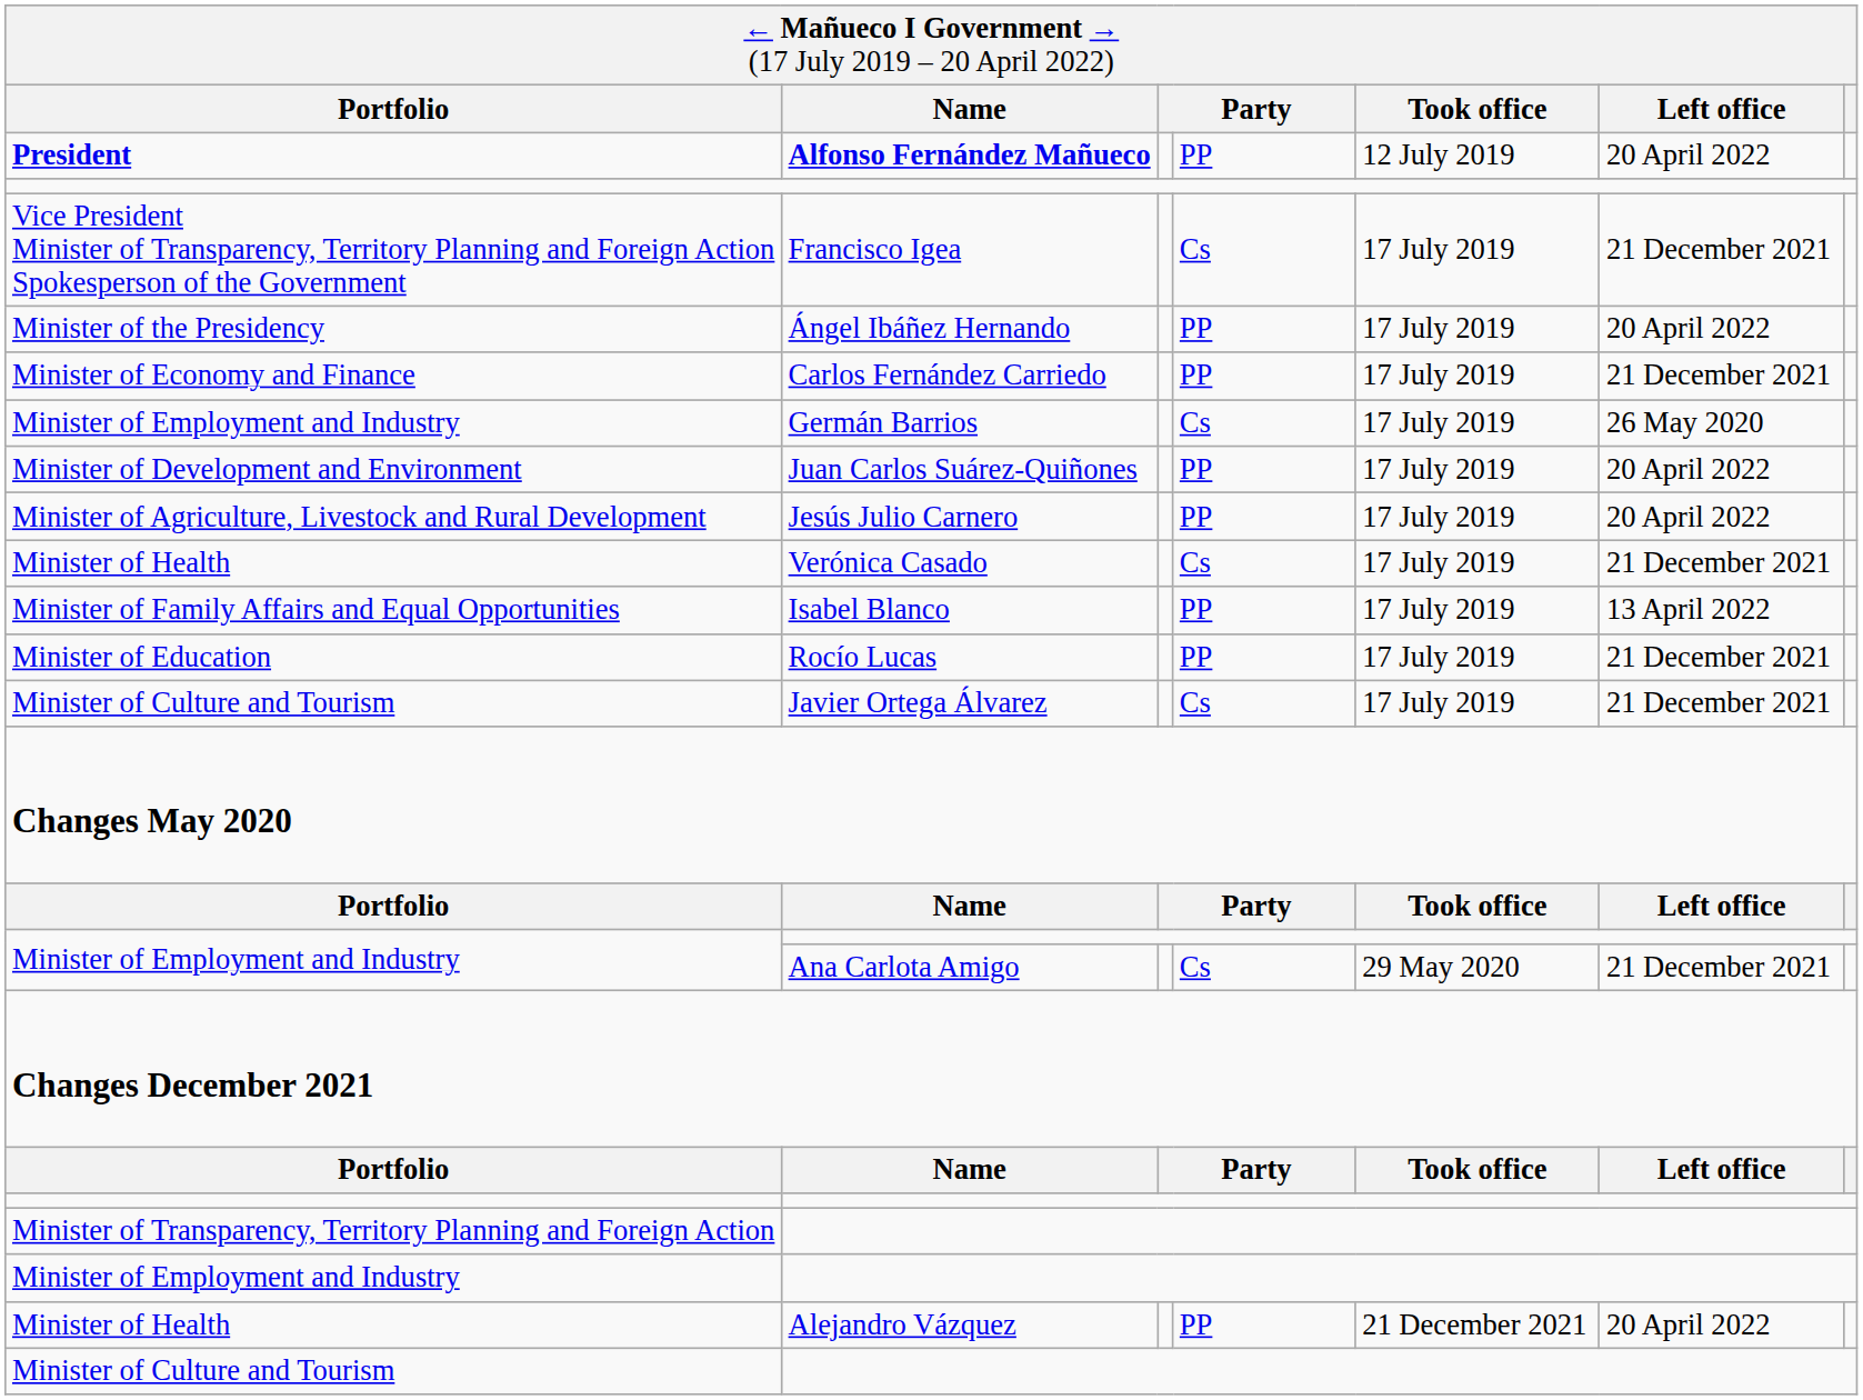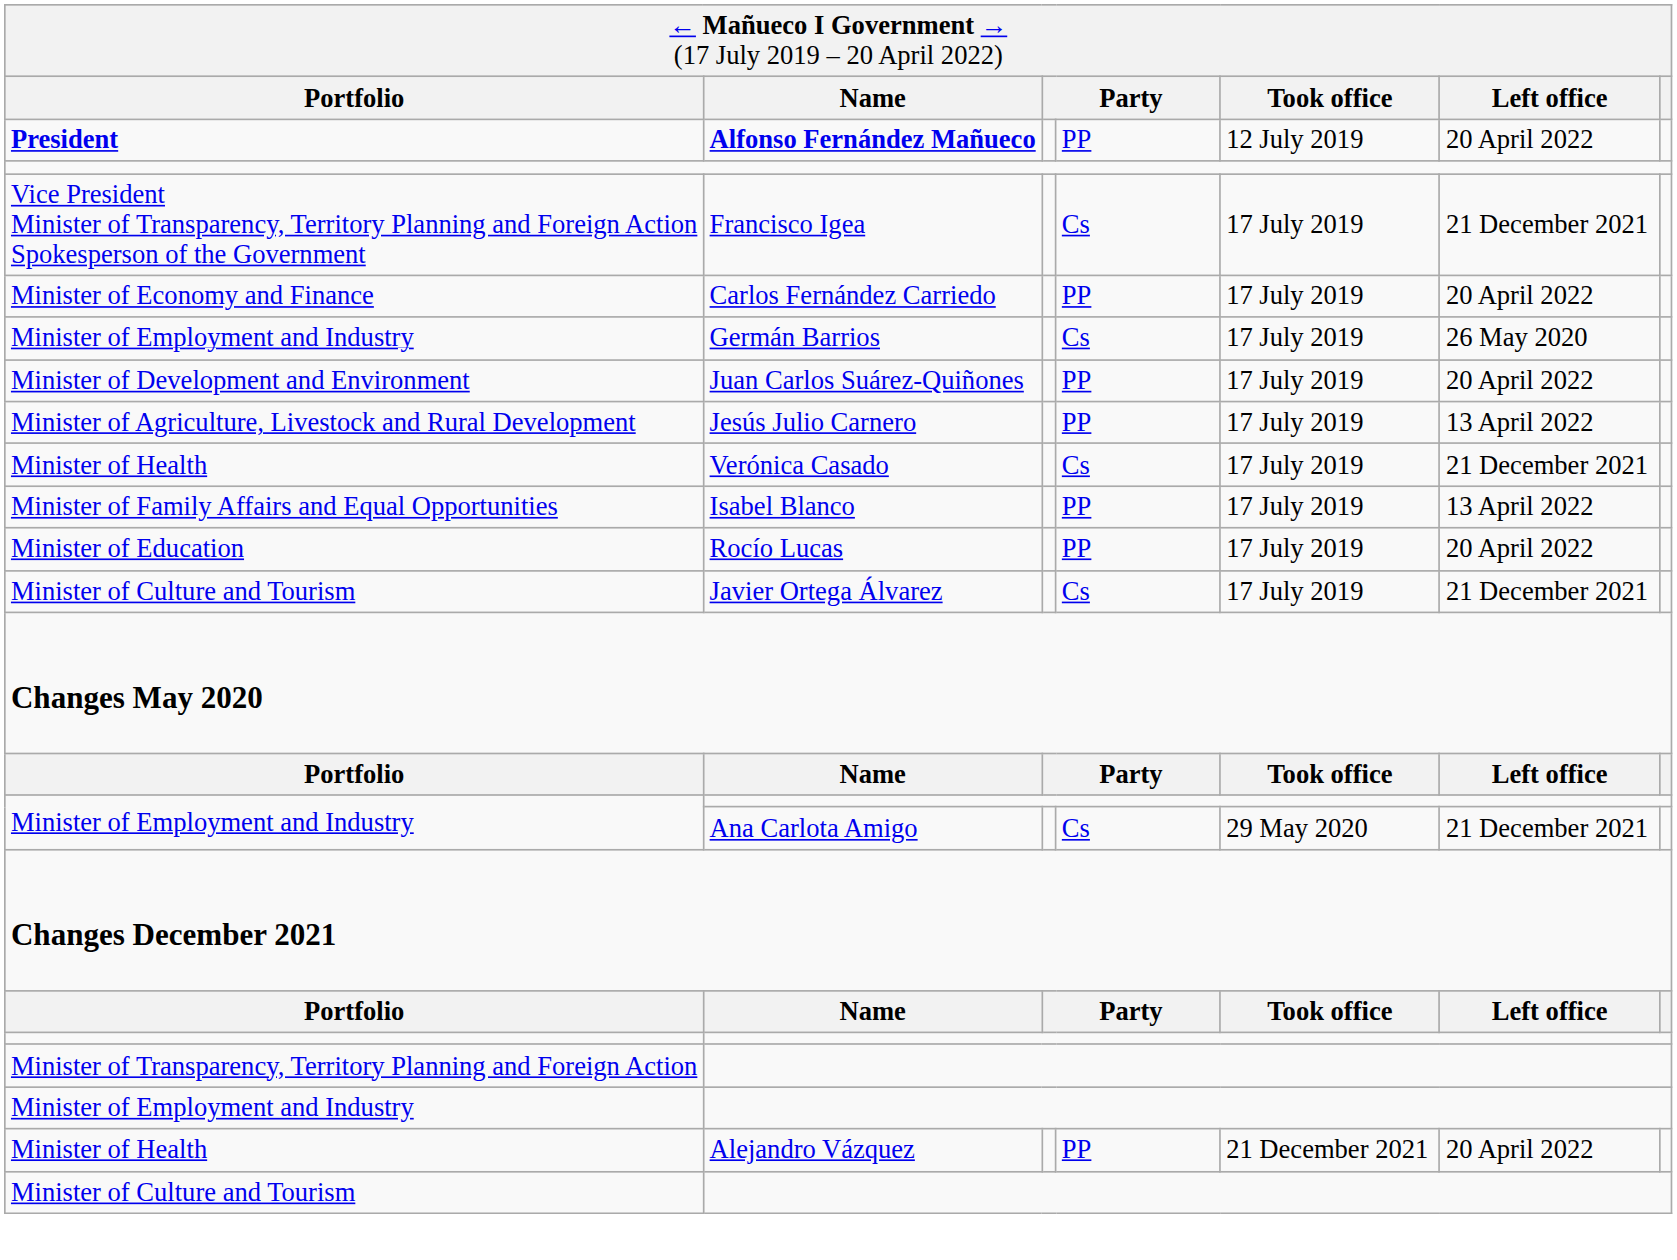- row: Minister of the Presidency | Ángel Ibáñez Hernando | PP | 17 July 2019 | 20 April 2022
Carlos Fernández Carriedo | column 6: 21 December 2021 -> 20 April 2022
Jesús Julio Carnero | column 6: 20 April 2022 -> 13 April 2022
Rocío Lucas | column 6: 21 December 2021 -> 20 April 2022
